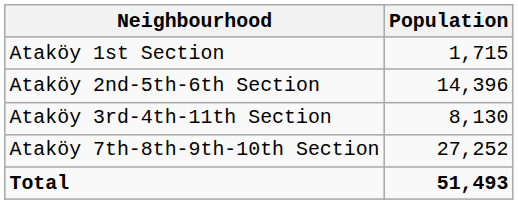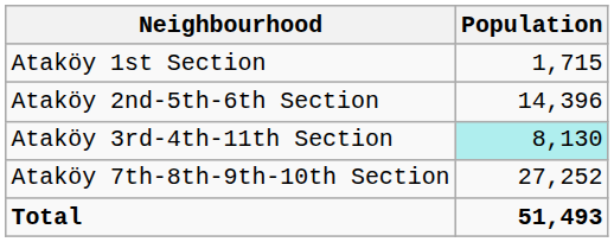Ataköy 3rd-4th-11th Section | Population: no background -> paleturquoise background
